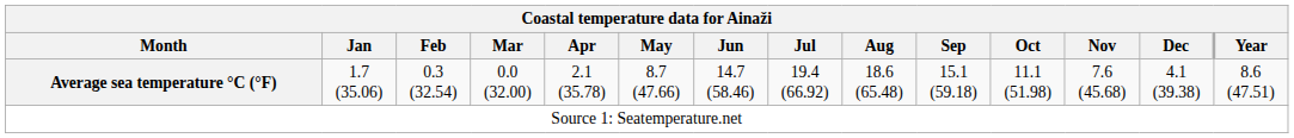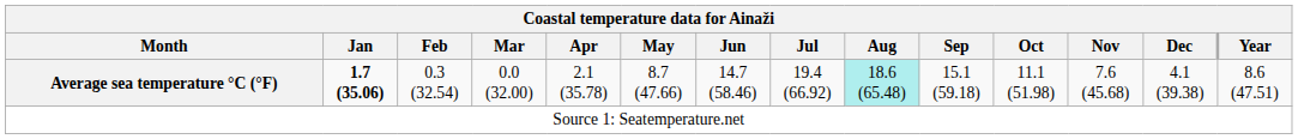row 3 | Jan: normal -> bold
row 3 | Aug: no background -> paleturquoise background
